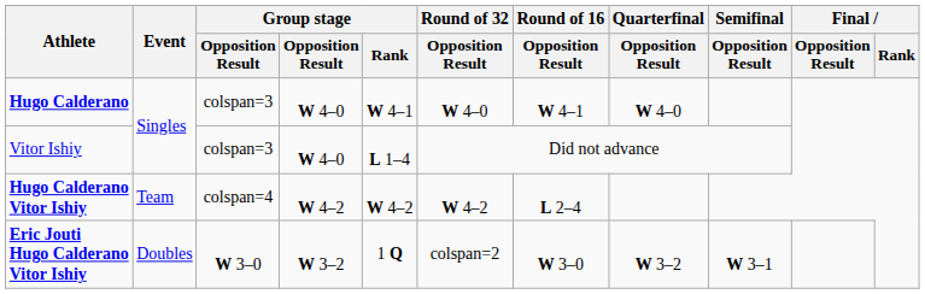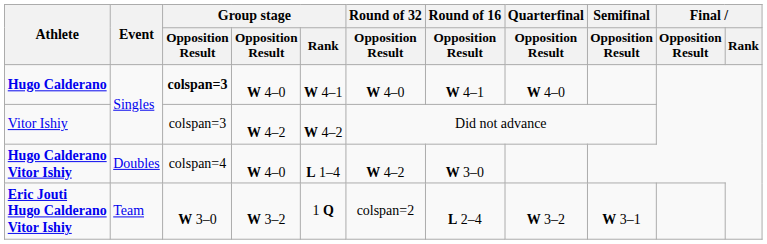Hugo Calderano | column 3: normal -> bold
Vitor Ishiy | column 4: W 4–0 -> W 4–2
Vitor Ishiy | Group stage / Rank: L 1–4 -> W 4–2
Hugo Calderano Vitor Ishiy | Event: Team -> Doubles
Hugo Calderano Vitor Ishiy | column 4: W 4–2 -> W 4–0
Hugo Calderano Vitor Ishiy | Group stage / Rank: W 4–2 -> L 1–4
Hugo Calderano Vitor Ishiy | Round of 16 / Opposition Result: L 2–4 -> W 3–0
Eric Jouti Hugo Calderano Vitor Ishiy | Event: Doubles -> Team
Eric Jouti Hugo Calderano Vitor Ishiy | Round of 16 / Opposition Result: W 3–0 -> L 2–4
